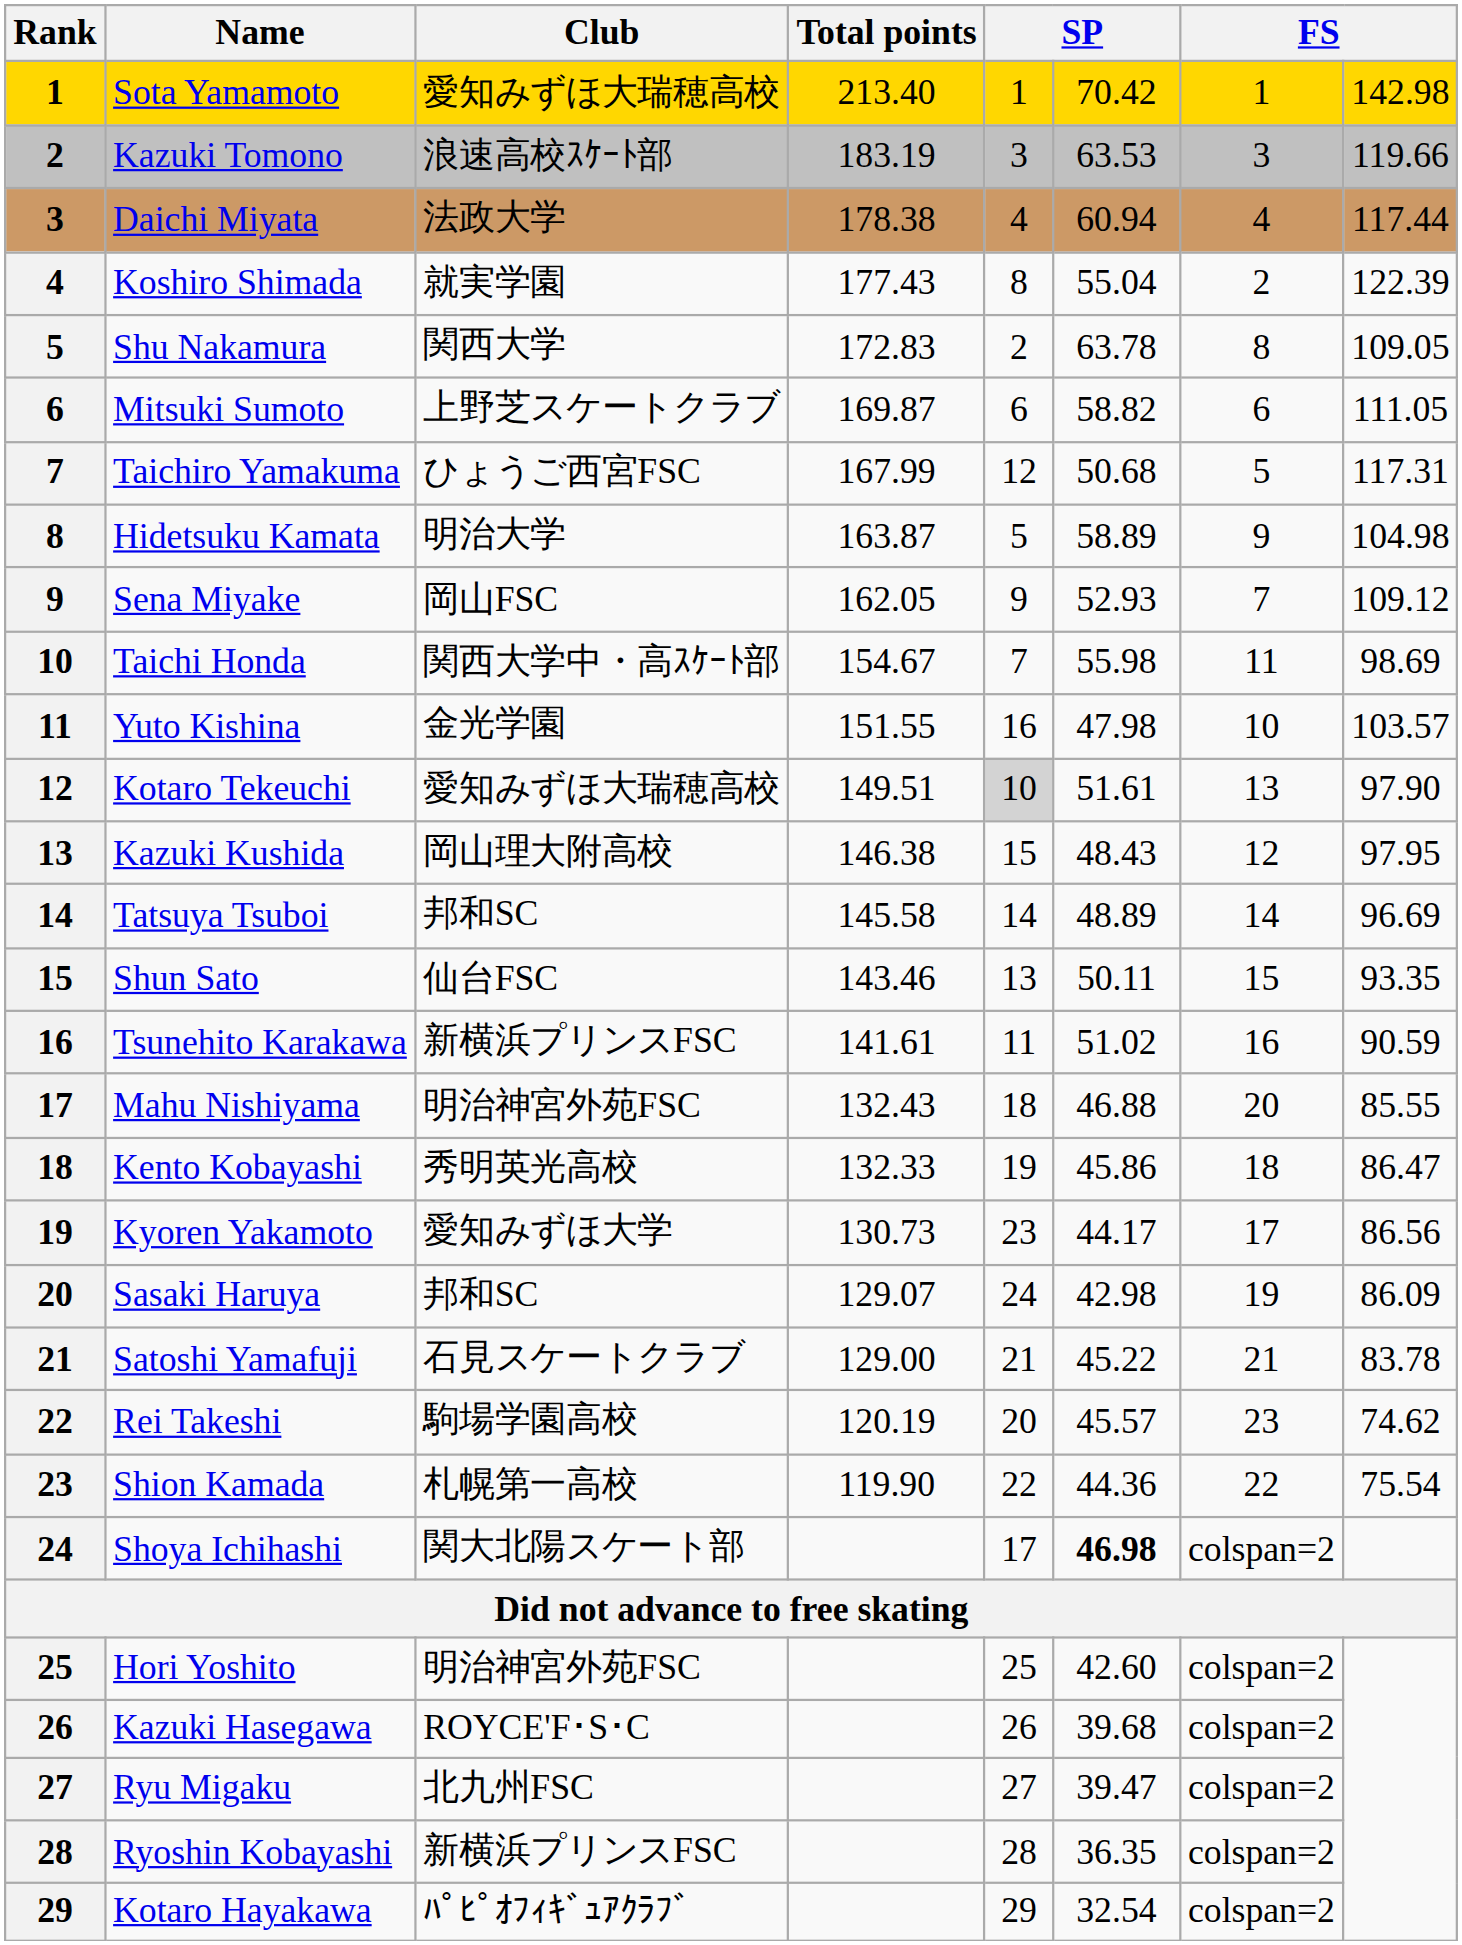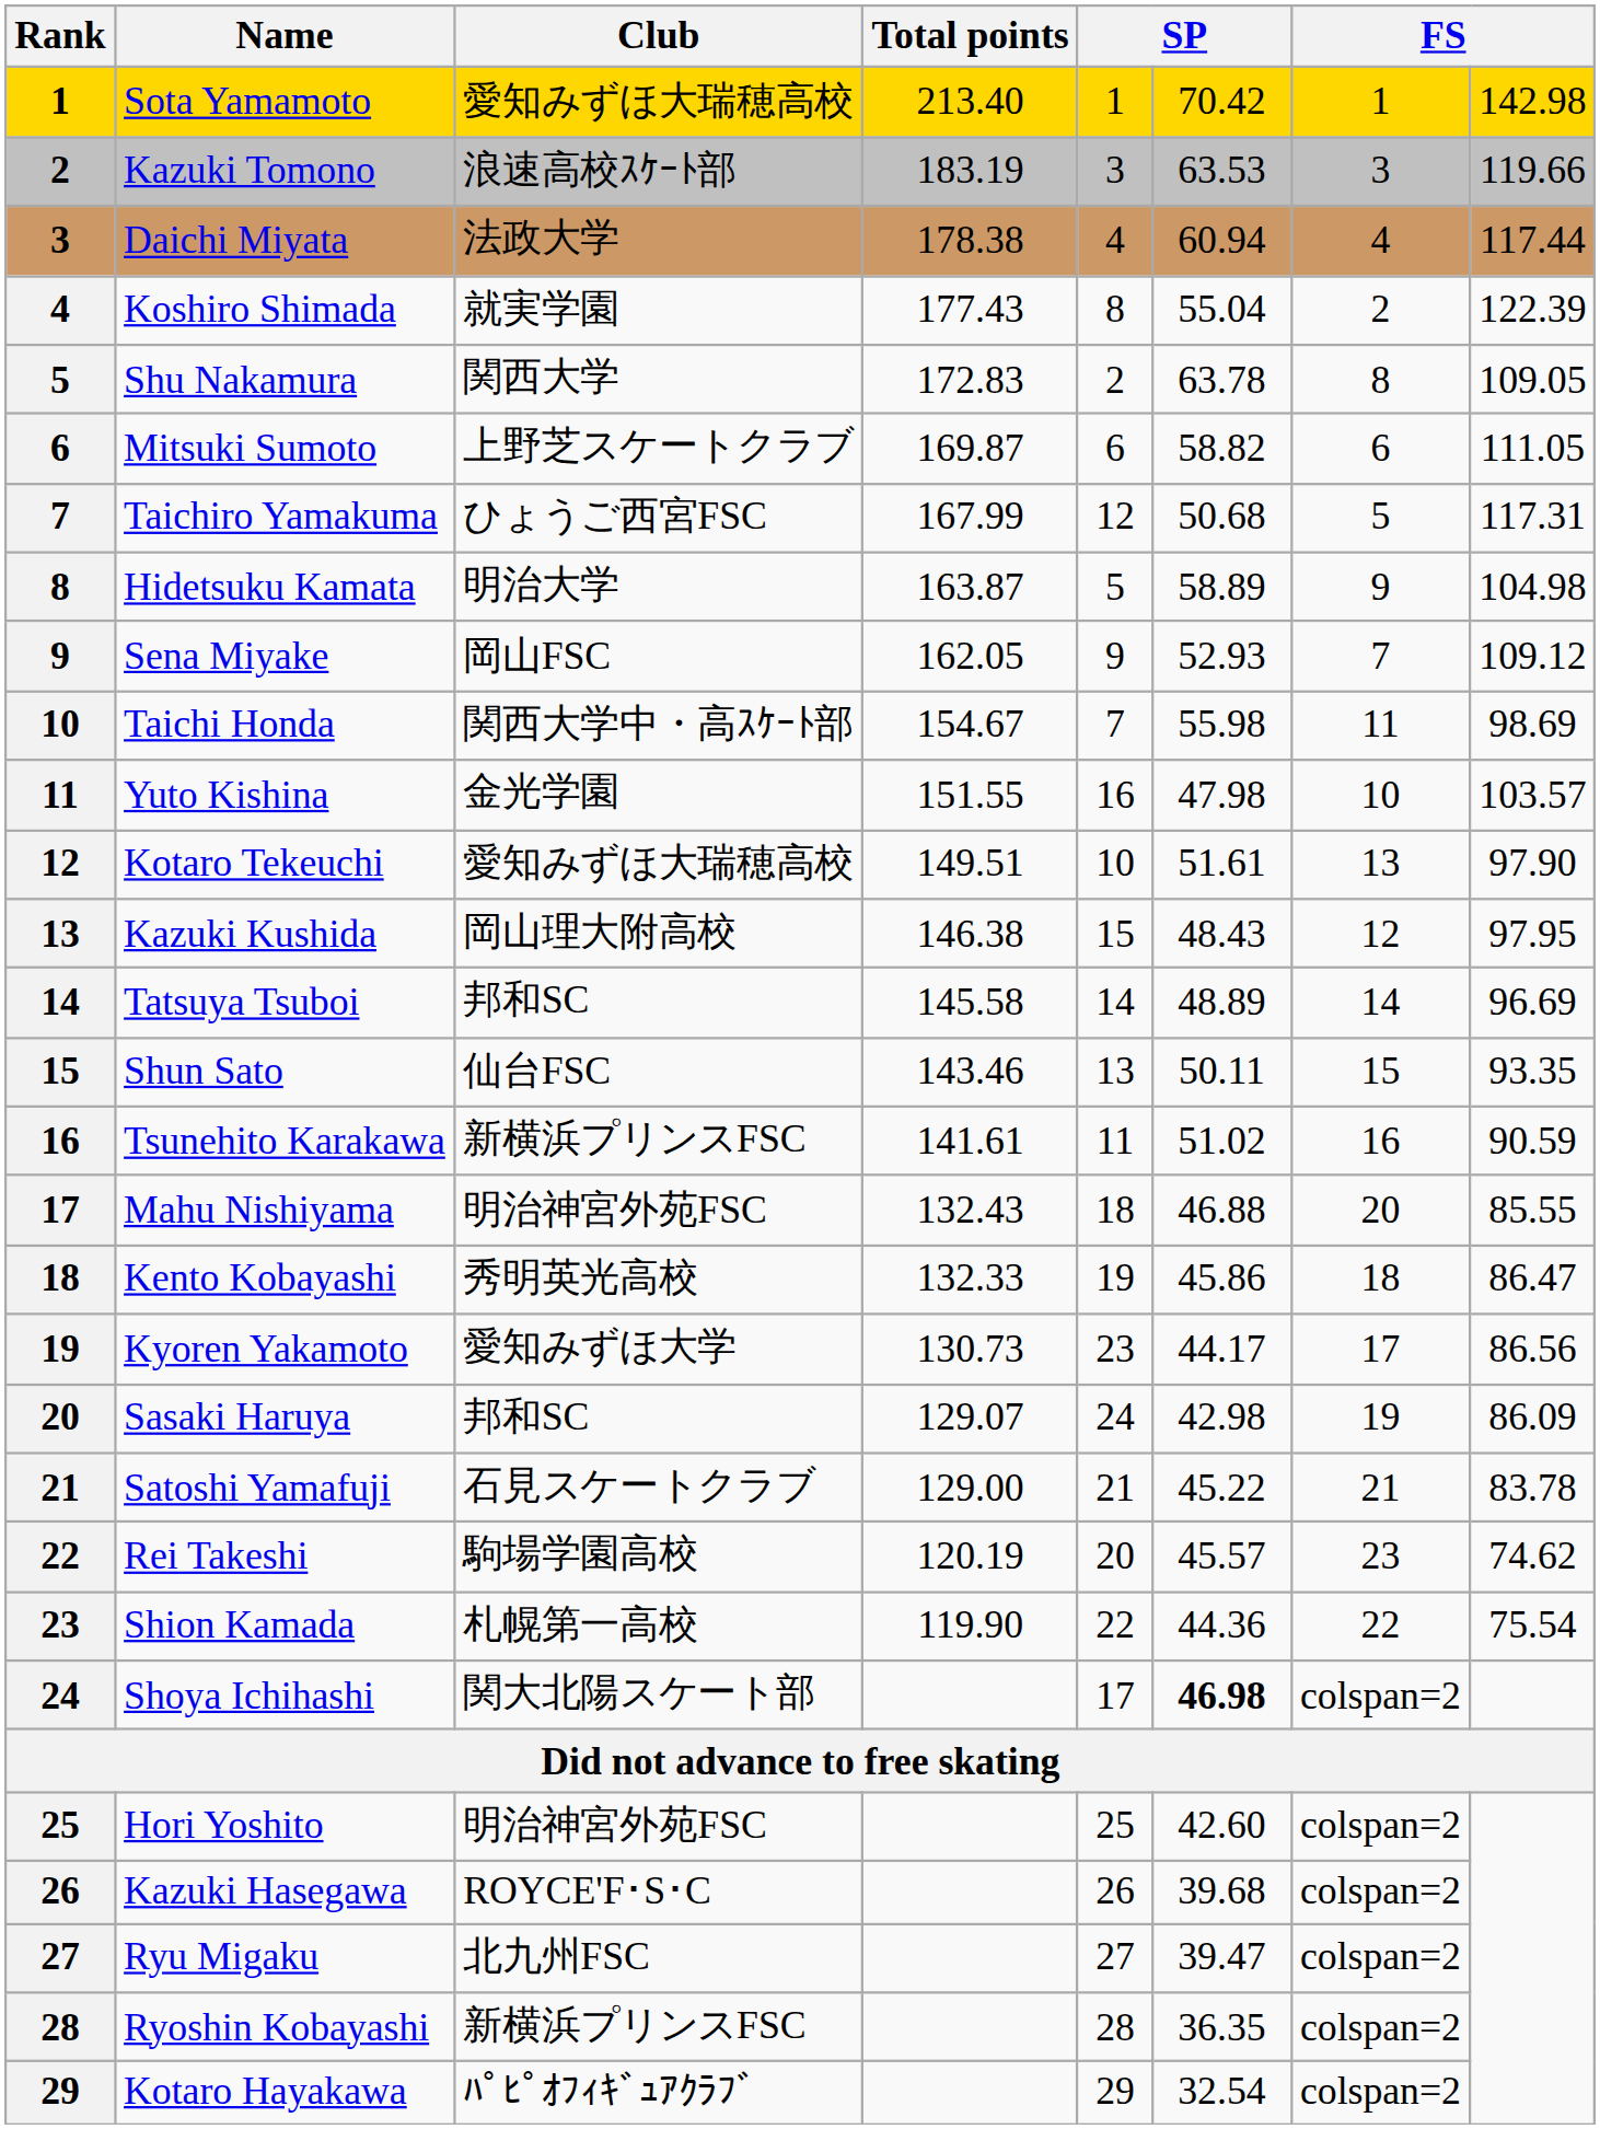Kotaro Tekeuchi | column 5: lightgrey background -> no background
